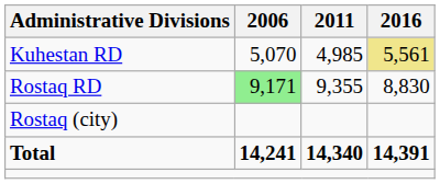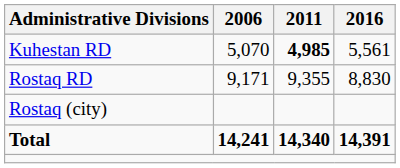Kuhestan RD | 2011: normal -> bold
Kuhestan RD | 2016: khaki background -> no background
Rostaq RD | 2006: lightgreen background -> no background
